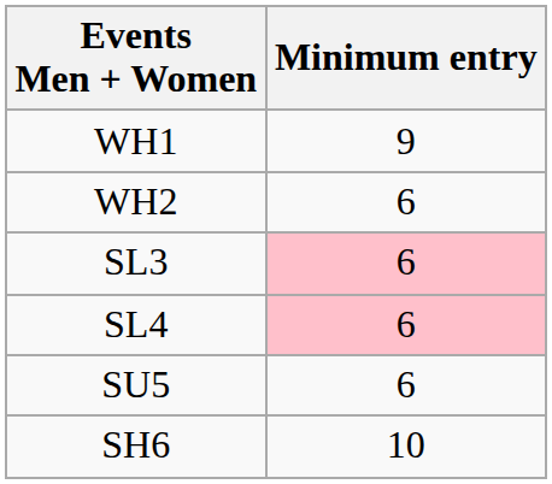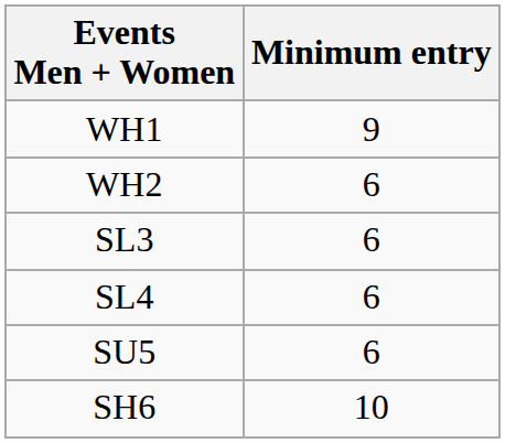SL3 | Minimum entry: pink background -> no background
SL4 | Minimum entry: pink background -> no background
